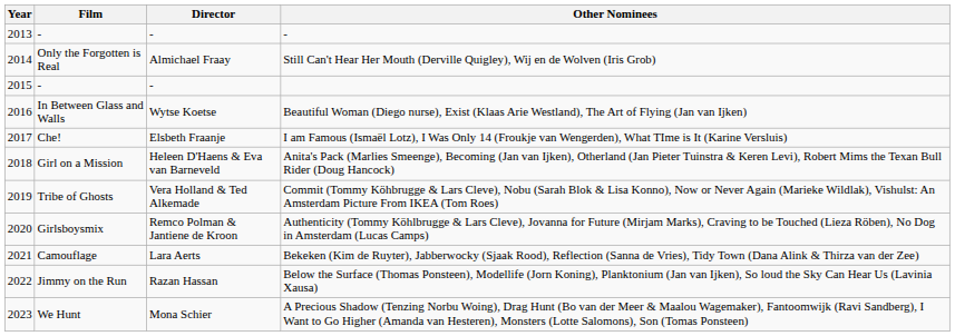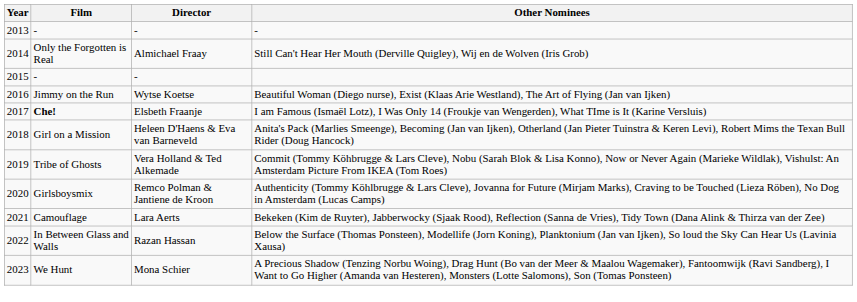row 5 | Film: In Between Glass and Walls -> Jimmy on the Run
row 6 | Film: normal -> bold
row 11 | Film: Jimmy on the Run -> In Between Glass and Walls
